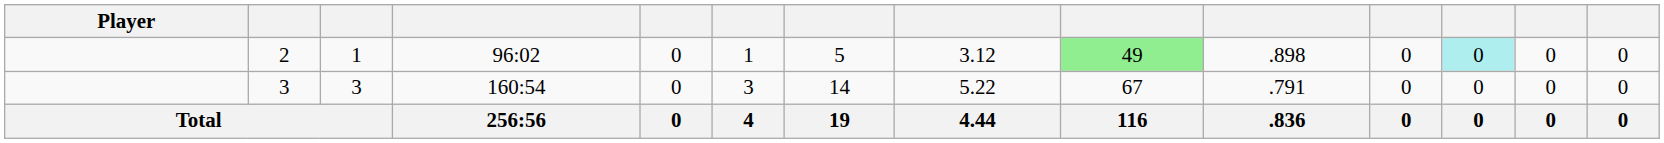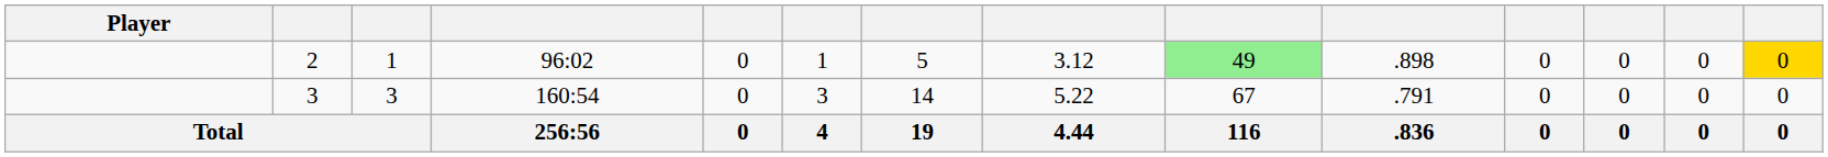2 | column 12: paleturquoise background -> no background
2 | column 14: no background -> gold background
